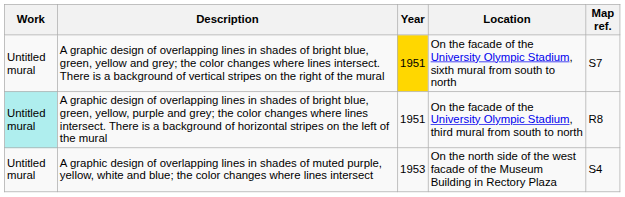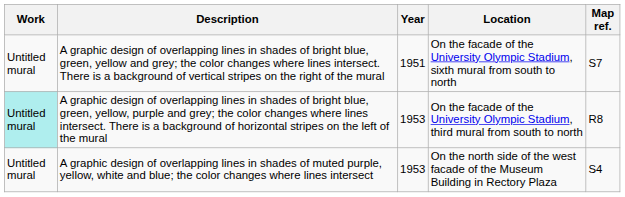row 2 | Year: gold background -> no background
row 3 | Year: 1951 -> 1953
